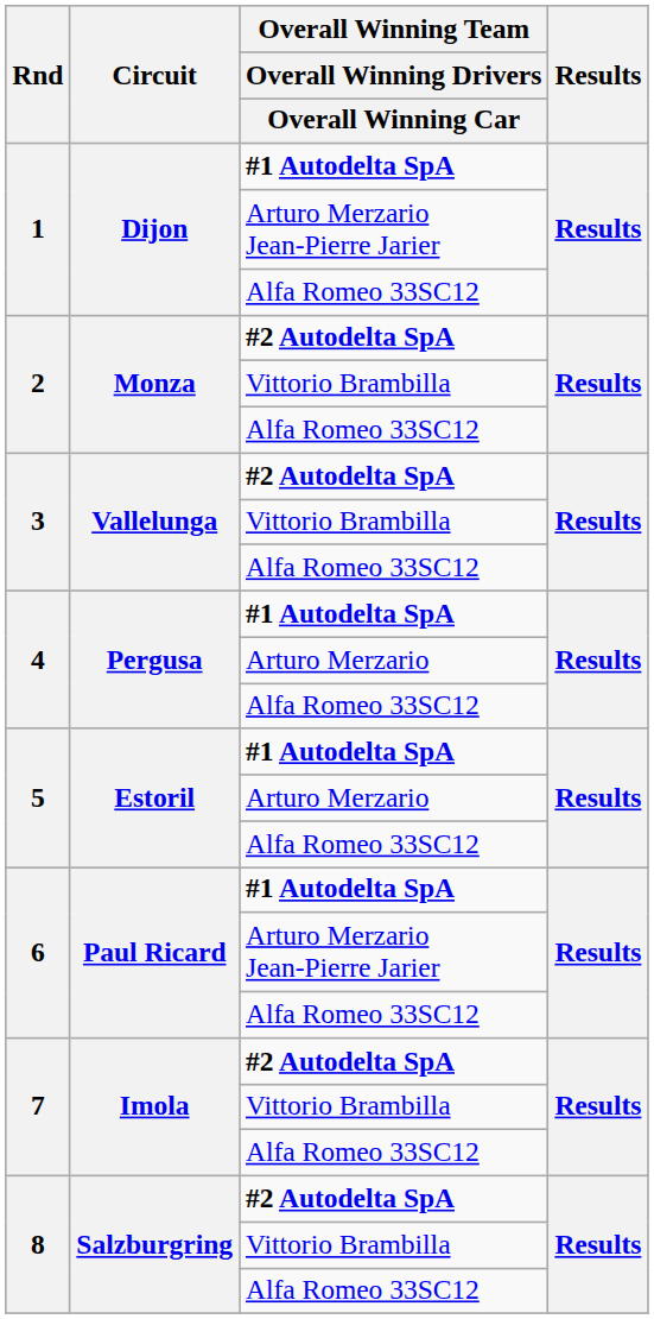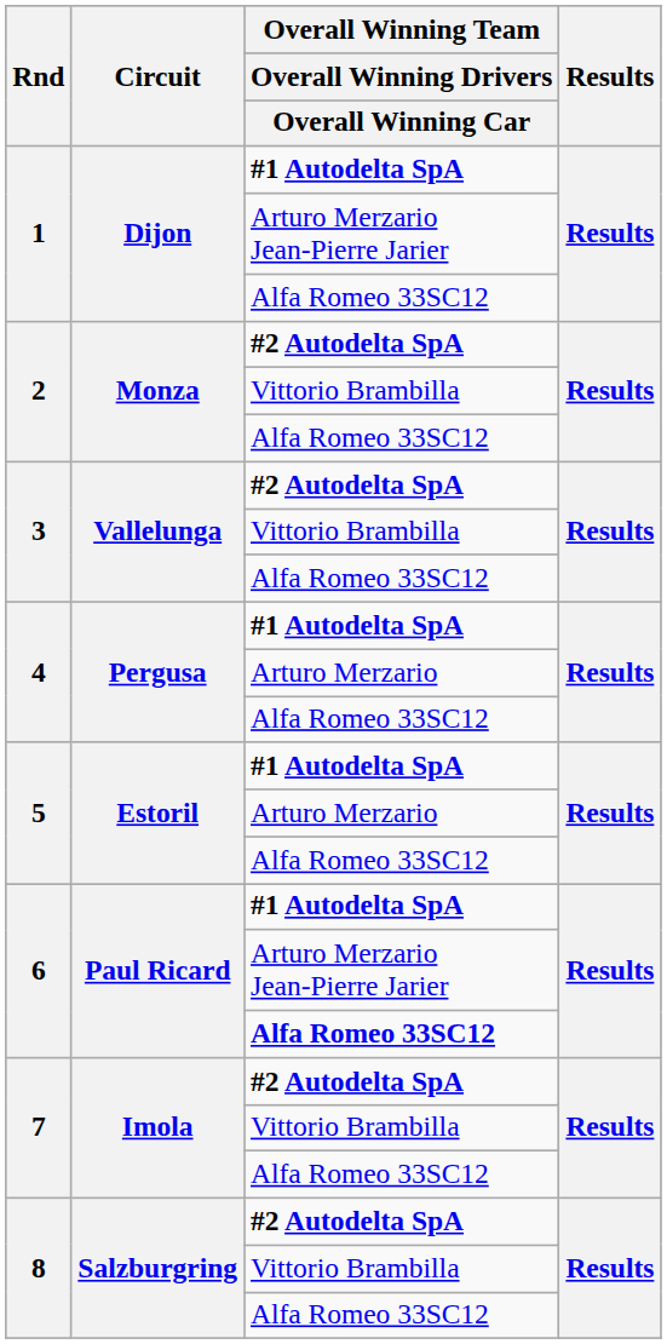6 / Alfa Romeo 33SC12 | column 3: normal -> bold
